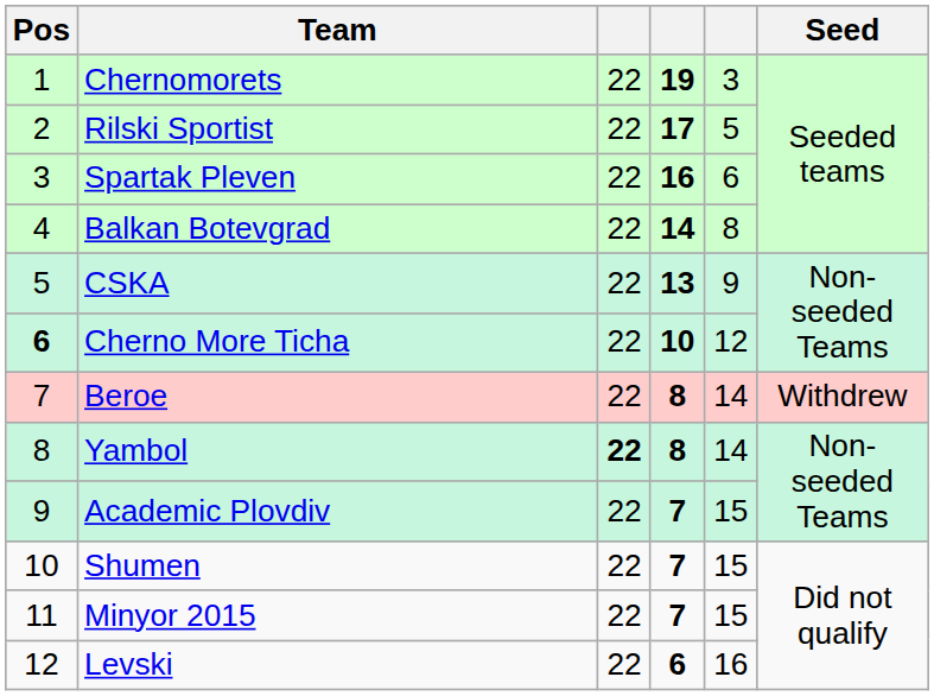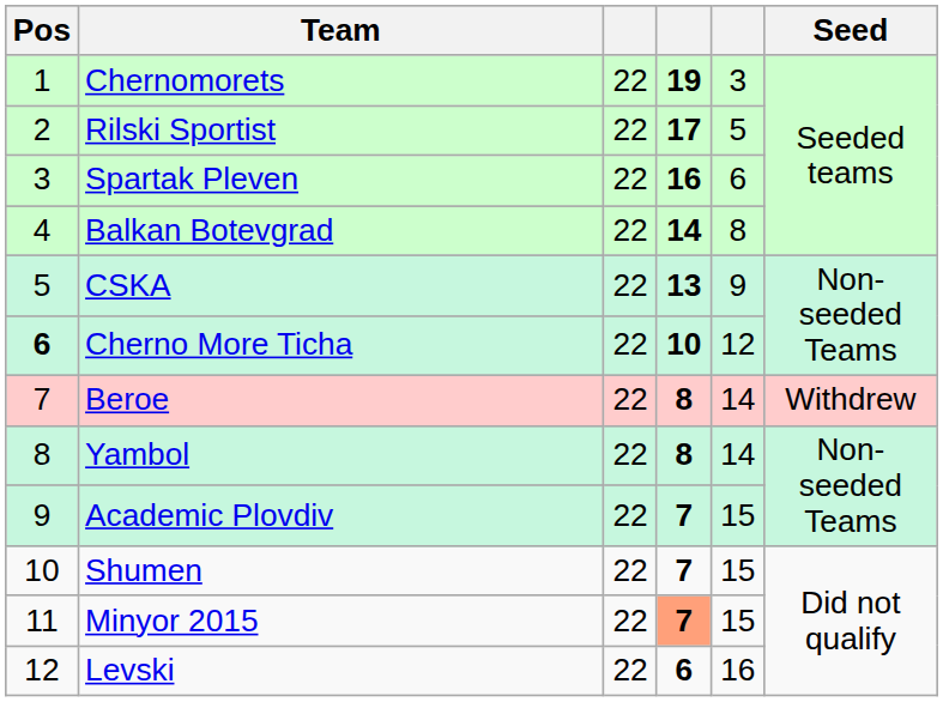Yambol | column 3: bold -> normal
Minyor 2015 | column 4: no background -> lightsalmon background
